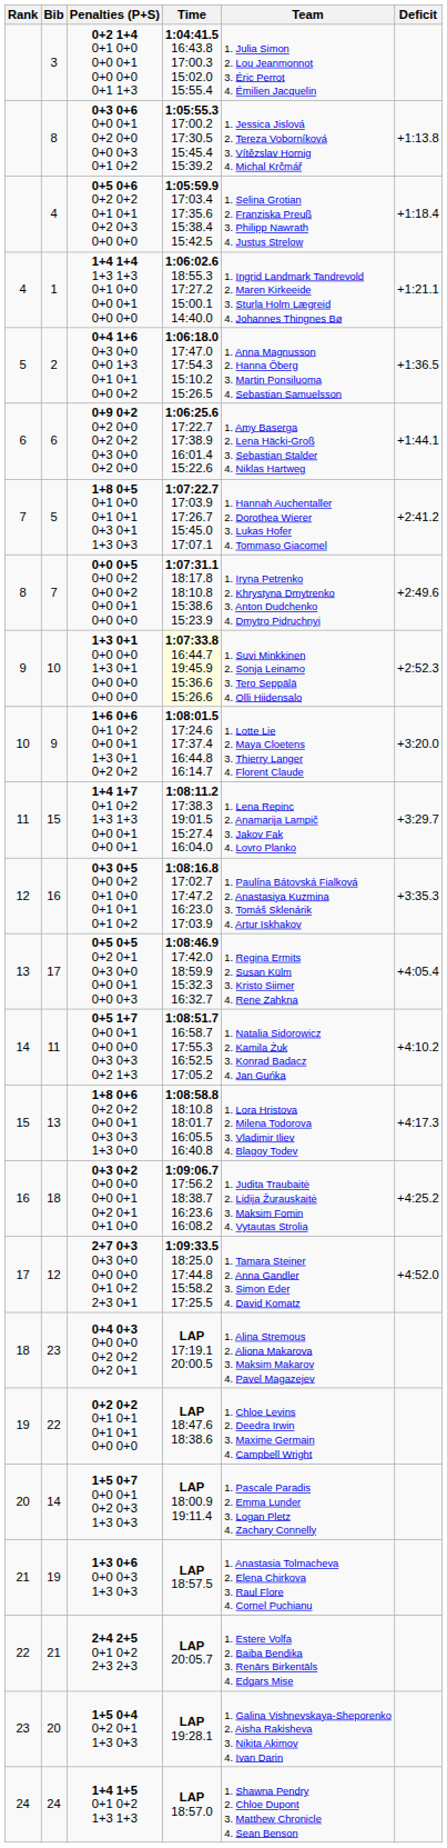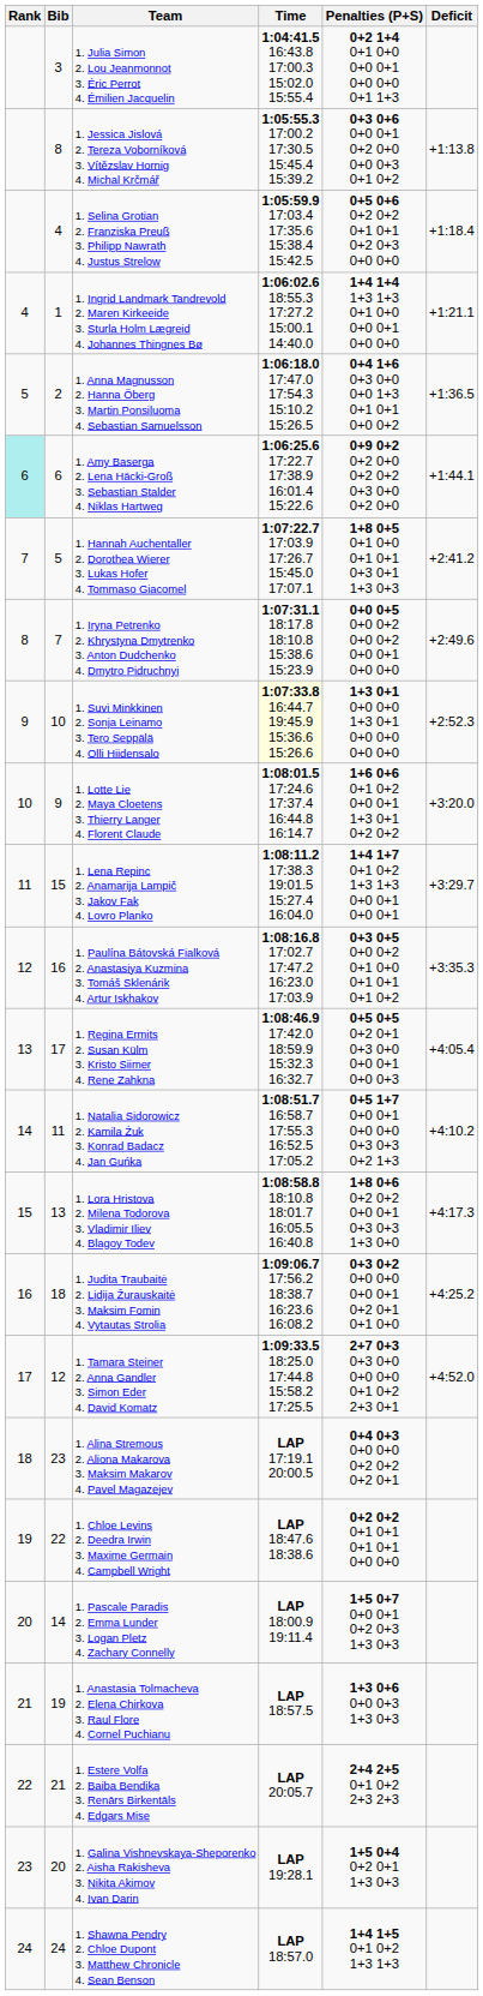columns swapped: Team <-> Penalties (P+S)
row 7 | Rank: no background -> paleturquoise background
